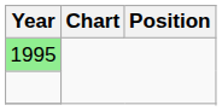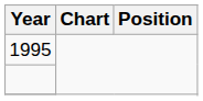1995 | Year: lightgreen background -> no background
